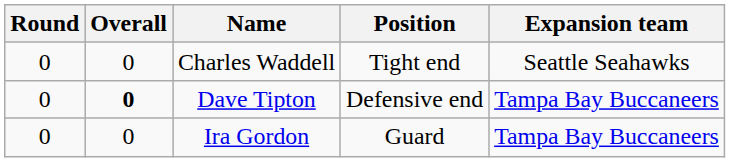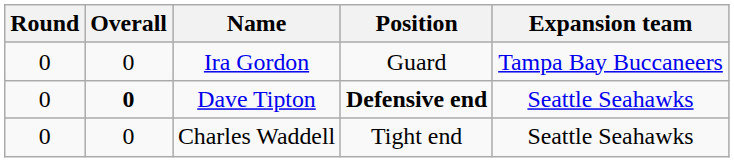rows swapped: Ira Gordon <-> Charles Waddell
Dave Tipton | Position: normal -> bold
Dave Tipton | Expansion team: Tampa Bay Buccaneers -> Seattle Seahawks
